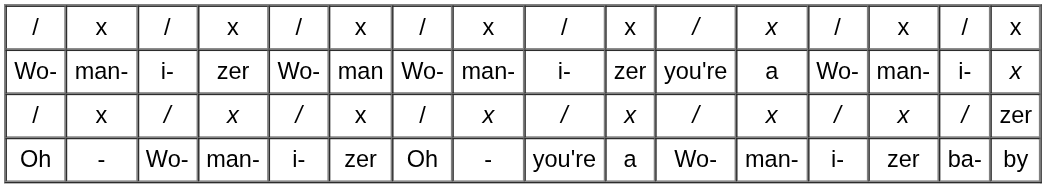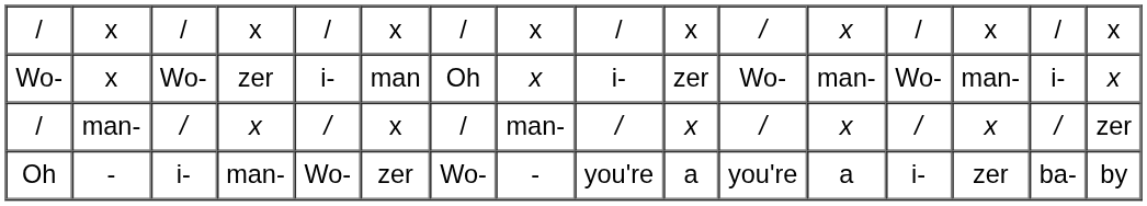row 2 | column 2: man- -> x
row 2 | column 3: i- -> Wo-
row 2 | column 5: Wo- -> i-
row 2 | column 7: Wo- -> Oh
row 2 | column 8: man- -> x
row 2 | column 11: you're -> Wo-
row 2 | column 12: a -> man-
row 3 | column 2: x -> man-
row 3 | column 8: x -> man-
row 4 | column 3: Wo- -> i-
row 4 | column 5: i- -> Wo-
row 4 | column 7: Oh -> Wo-
row 4 | column 11: Wo- -> you're
row 4 | column 12: man- -> a
